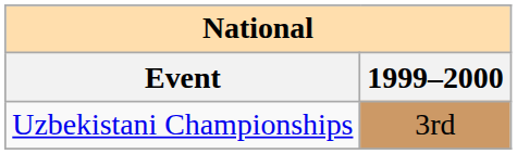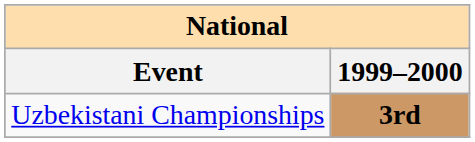Uzbekistani Championships | 1999–2000: normal -> bold
